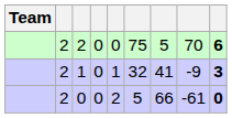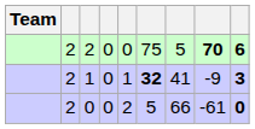row 2 | column 8: normal -> bold
row 3 | column 6: normal -> bold
